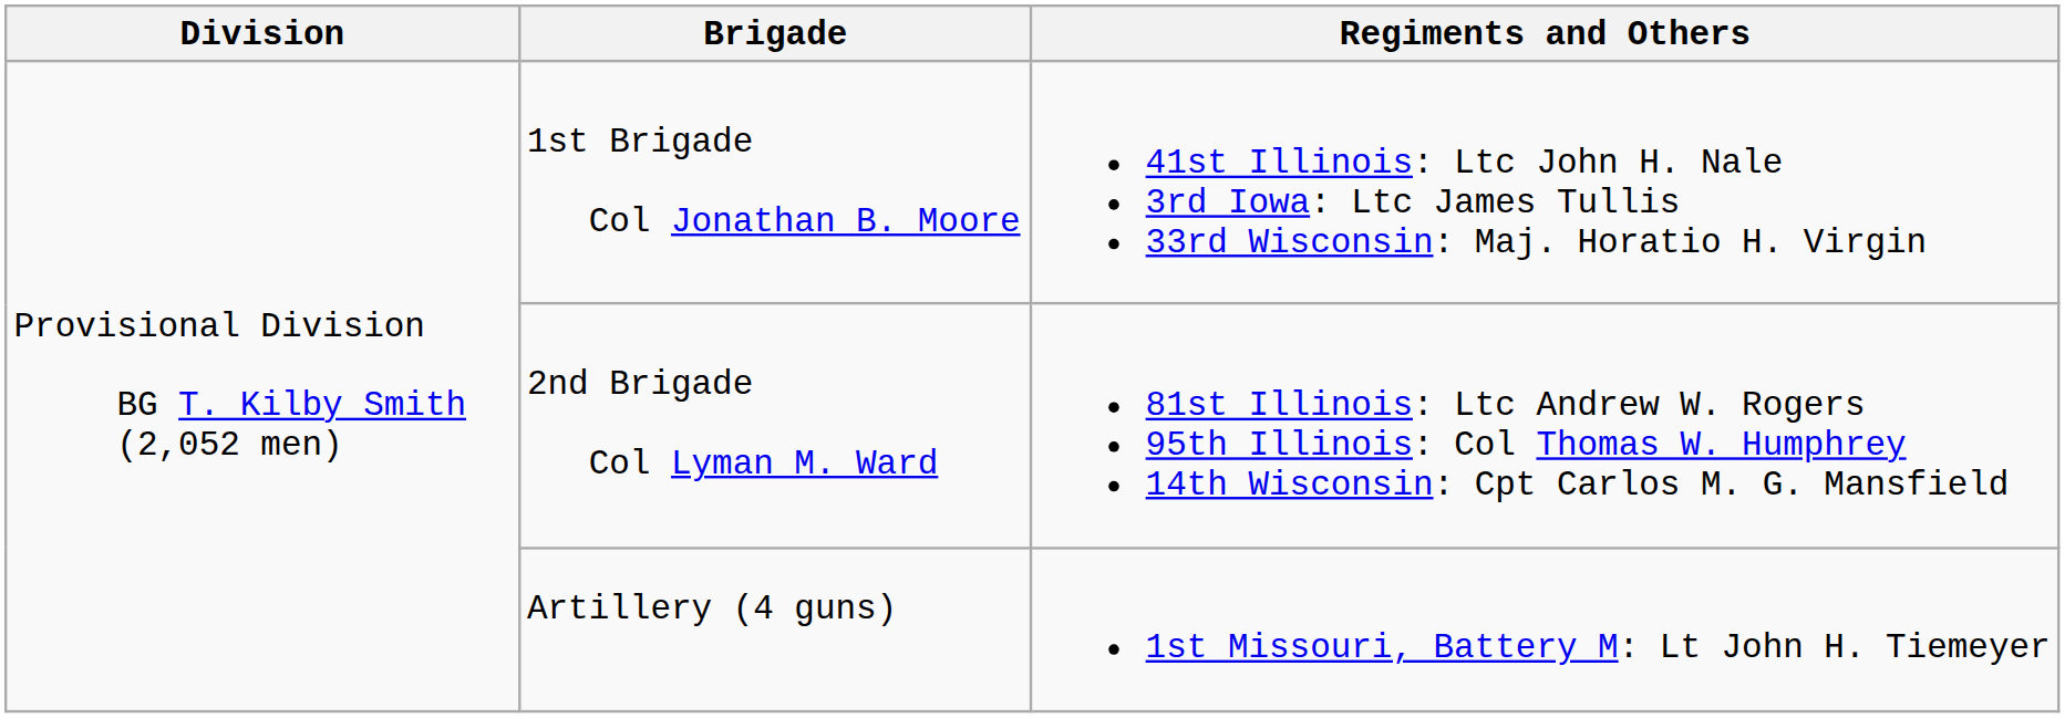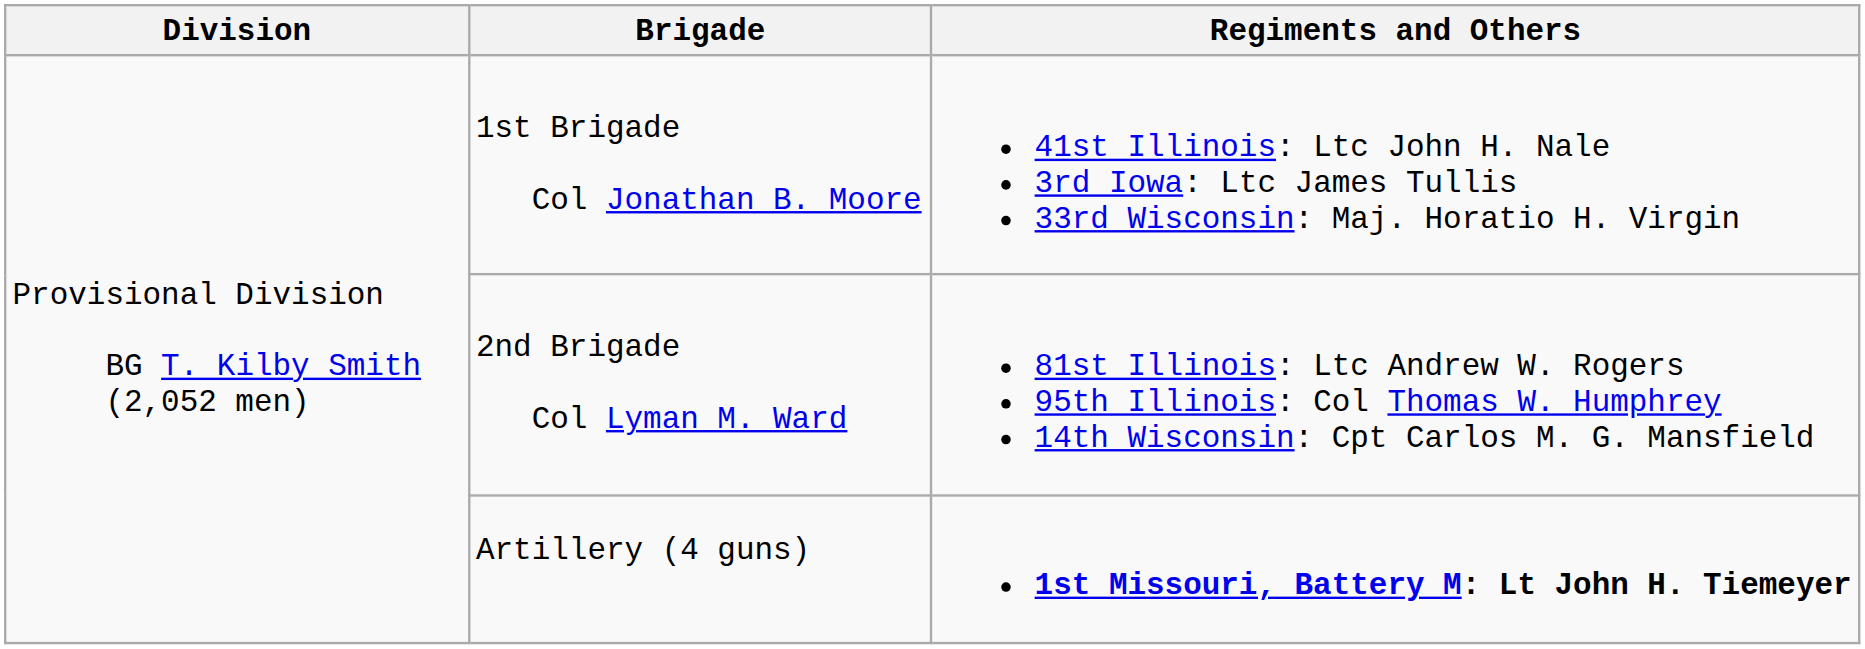Artillery (4 guns) | Regiments and Others: normal -> bold
